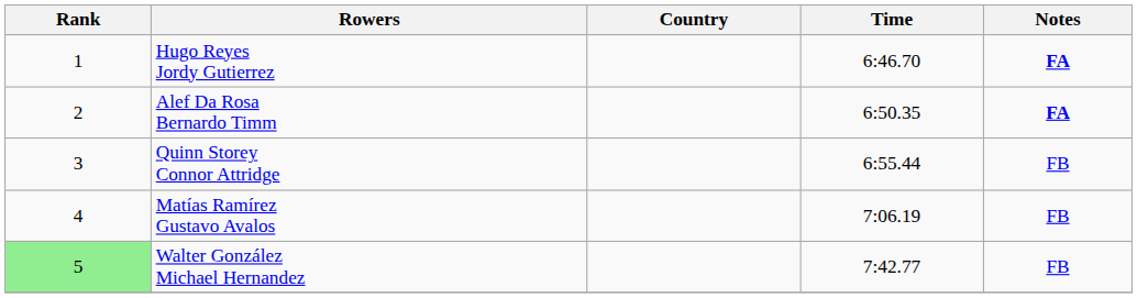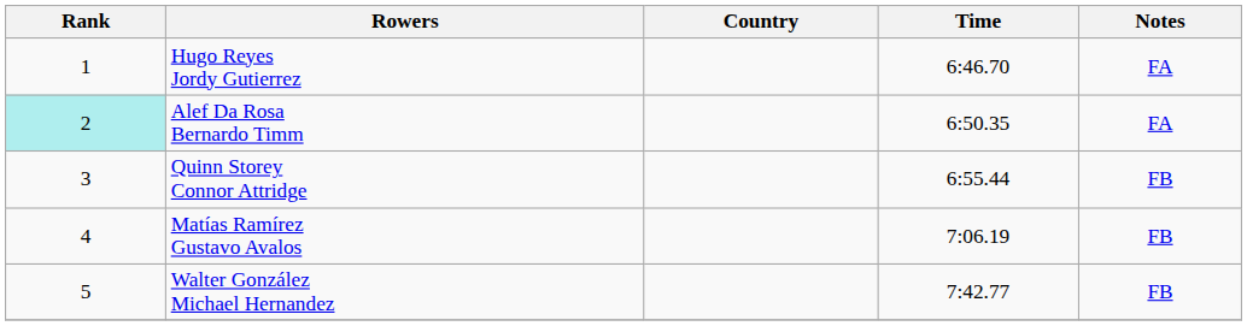Hugo Reyes Jordy Gutierrez | Notes: bold -> normal
Alef Da Rosa Bernardo Timm | Rank: no background -> paleturquoise background
Alef Da Rosa Bernardo Timm | Notes: bold -> normal
Walter González Michael Hernandez | Rank: lightgreen background -> no background
